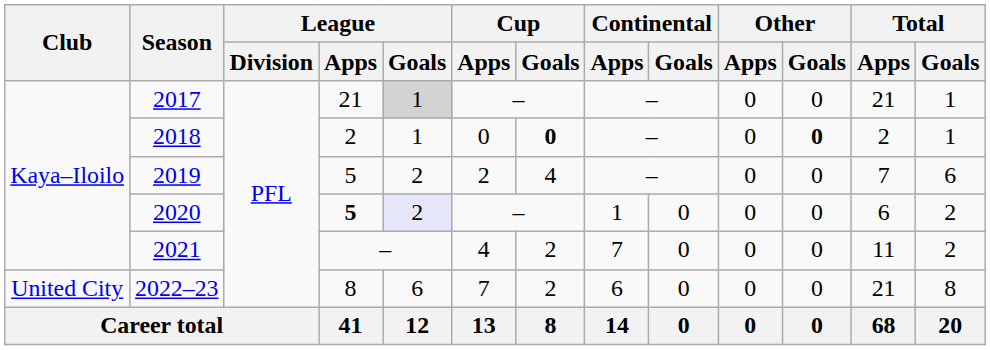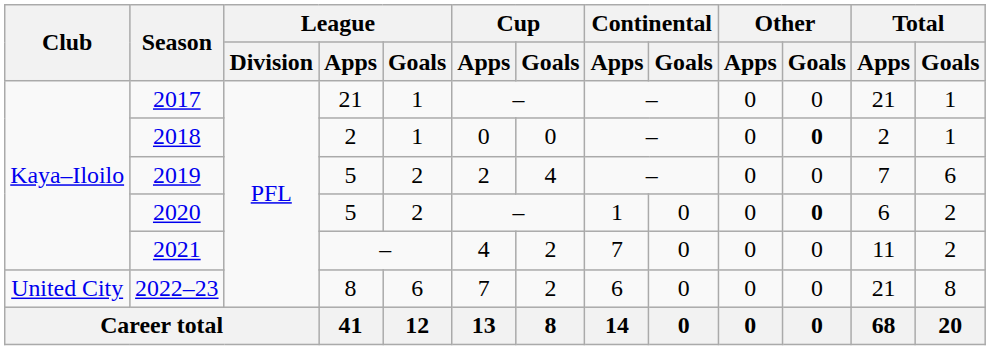2017 | League / Goals: lightgrey background -> no background
2018 | Cup / Goals: bold -> normal
2020 | League / Apps: bold -> normal
2020 | League / Goals: lavender background -> no background
2020 | Other / Goals: normal -> bold
